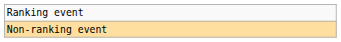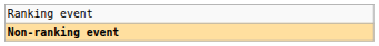row 2 | column 1: normal -> bold
